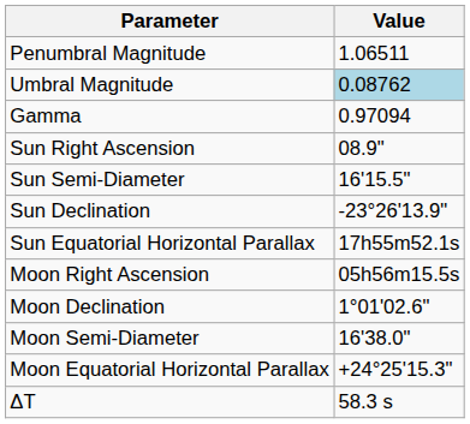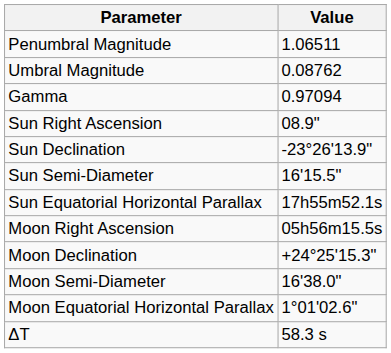Umbral Magnitude | Value: lightblue background -> no background
rows swapped: Sun Declination <-> Sun Semi-Diameter
Moon Declination | Value: 1°01'02.6" -> +24°25'15.3"
Moon Equatorial Horizontal Parallax | Value: +24°25'15.3" -> 1°01'02.6"
